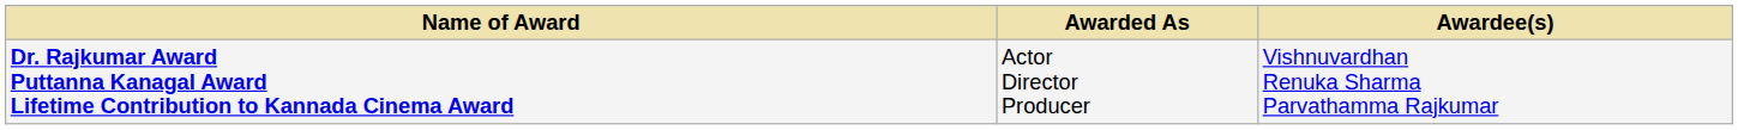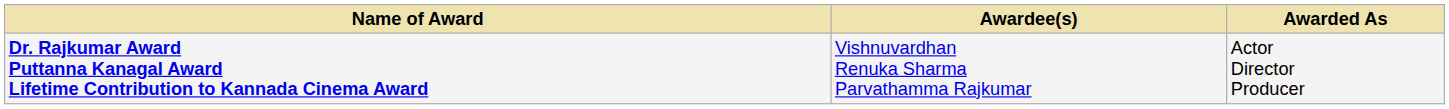columns swapped: Awardee(s) <-> Awarded As
